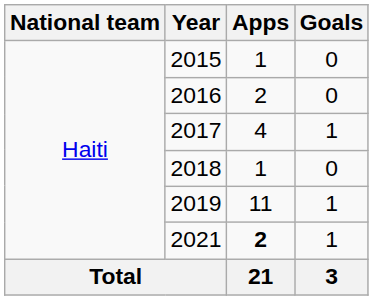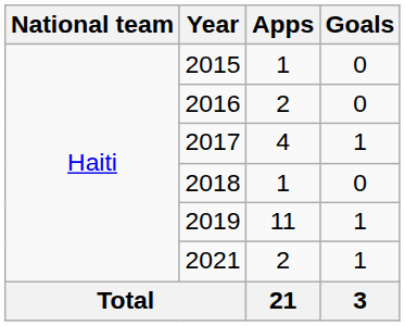2021 | Apps: bold -> normal
